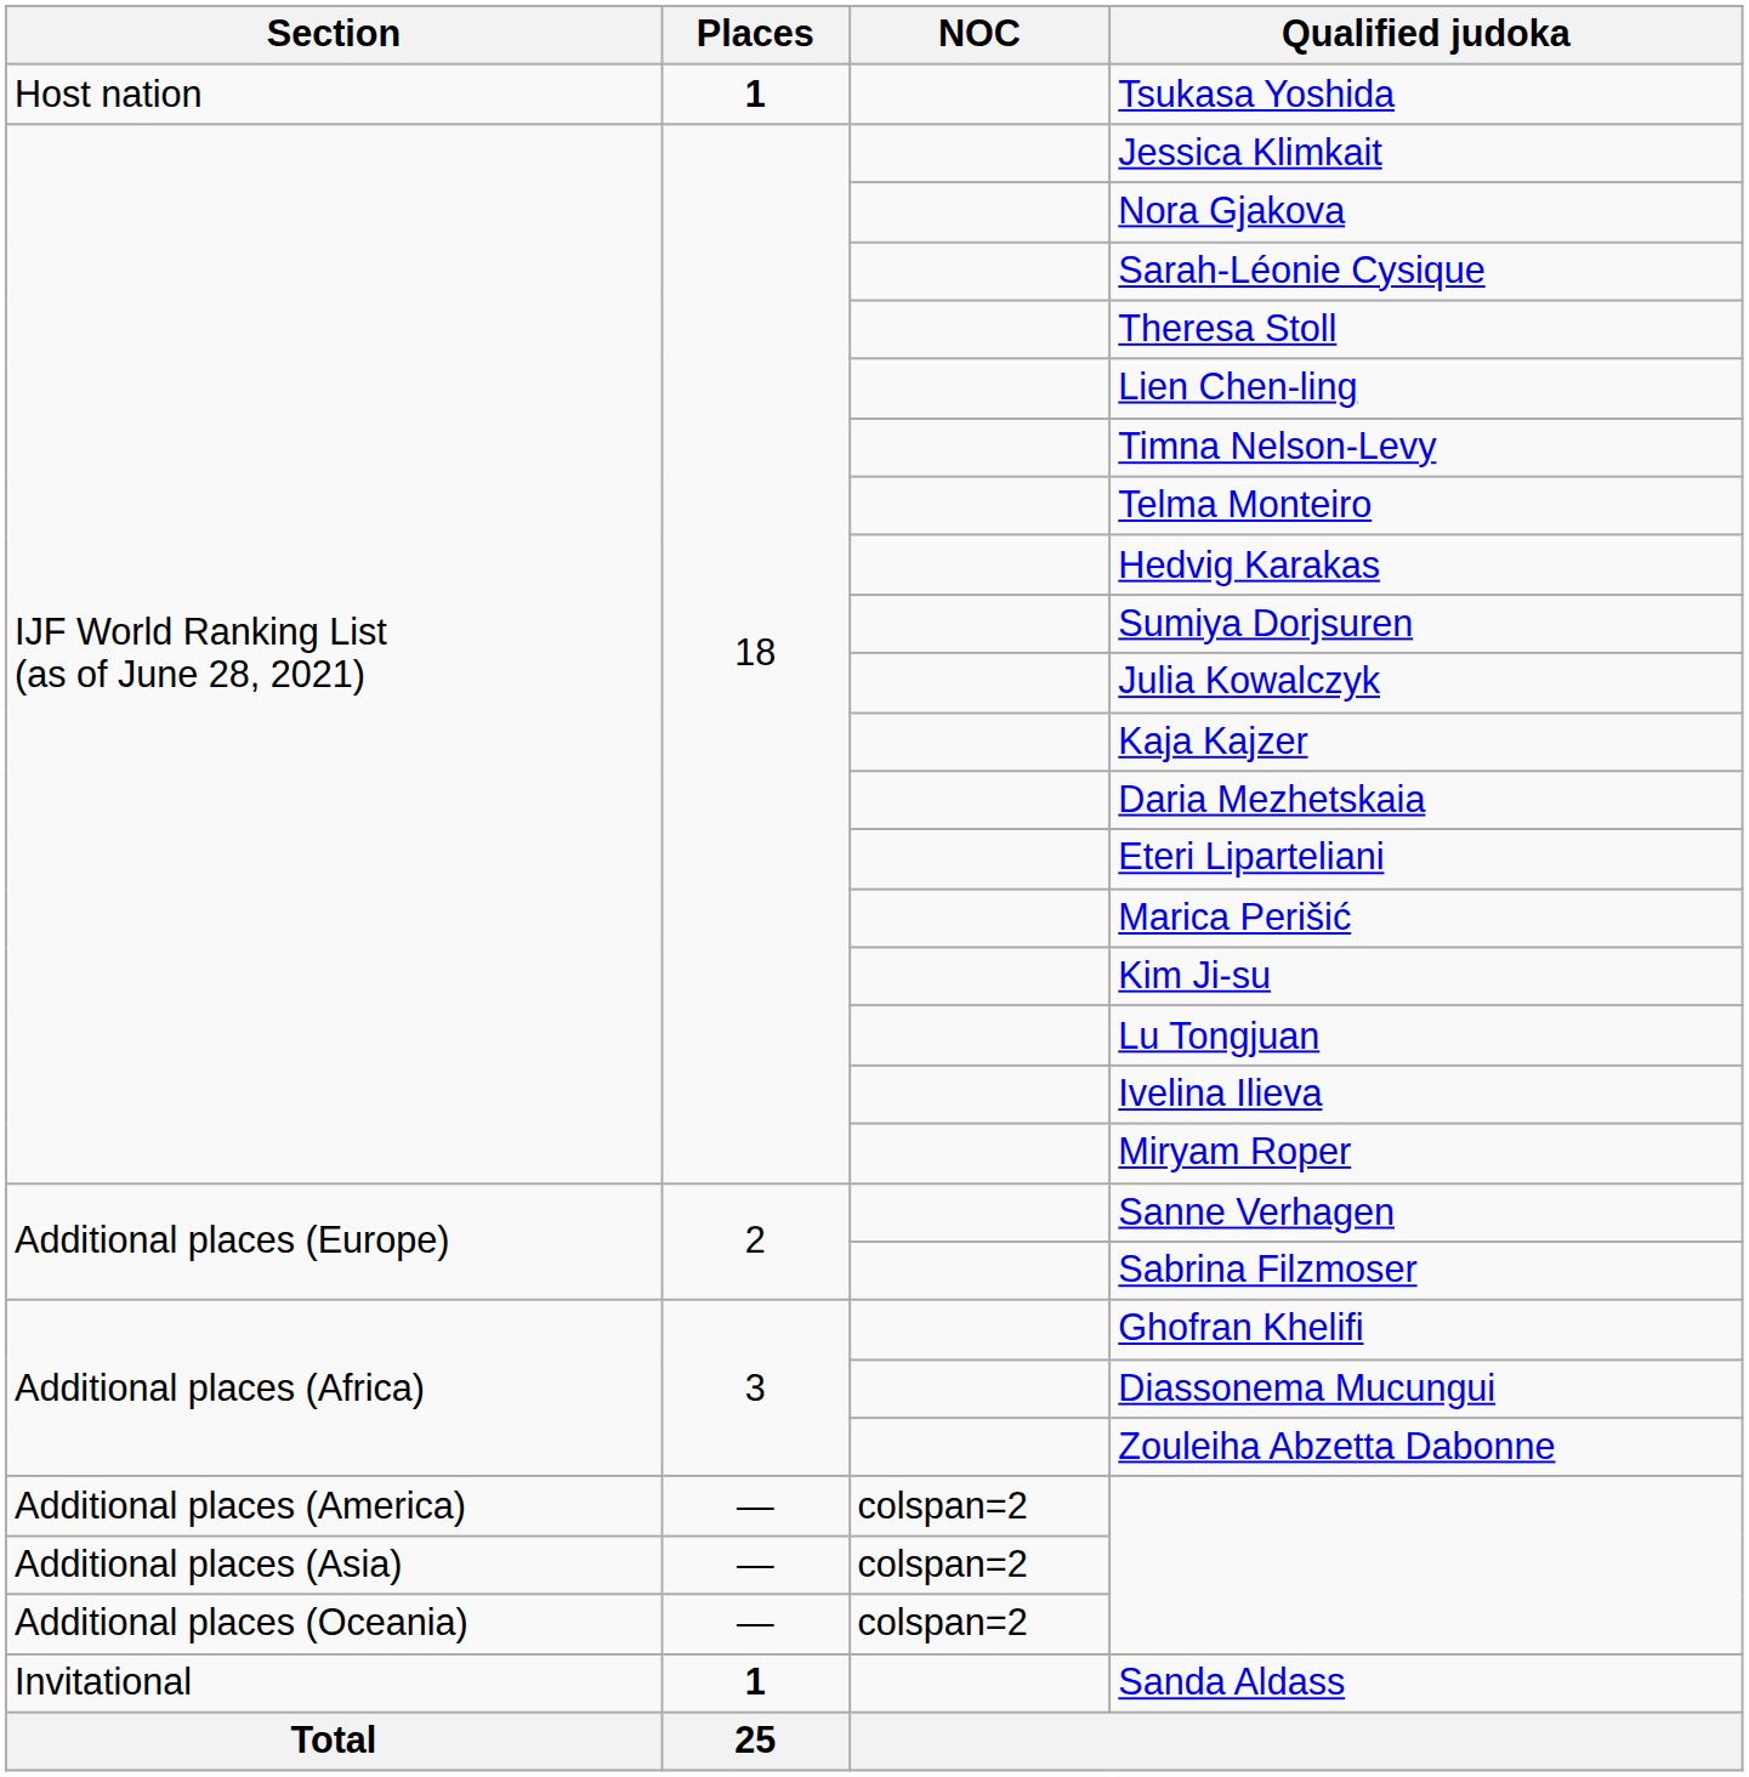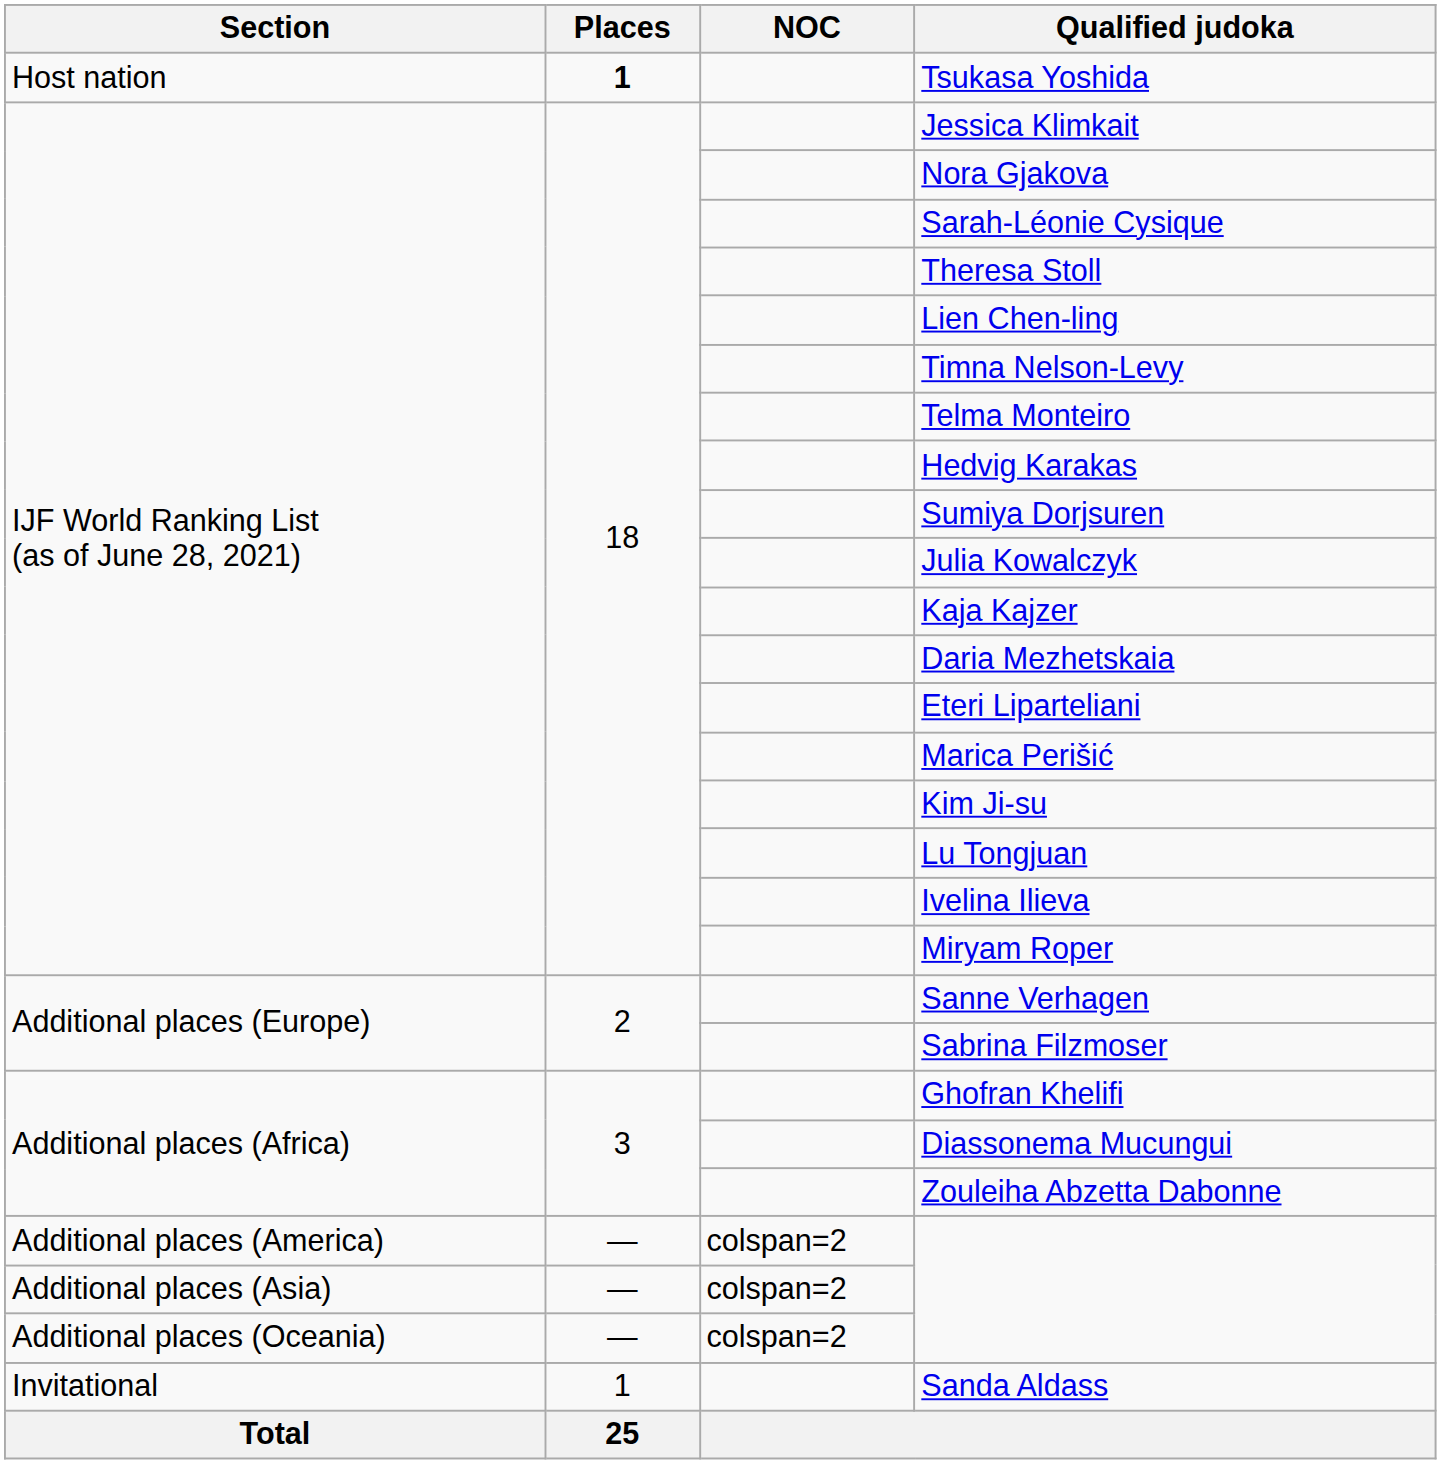Sanda Aldass | Places: bold -> normal
